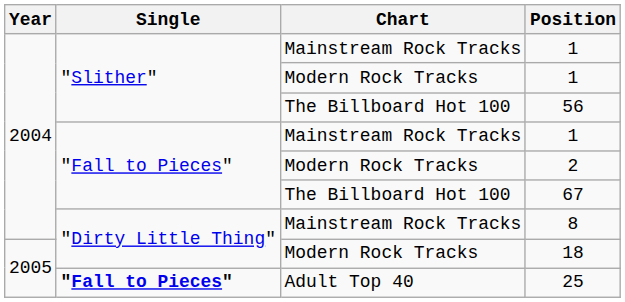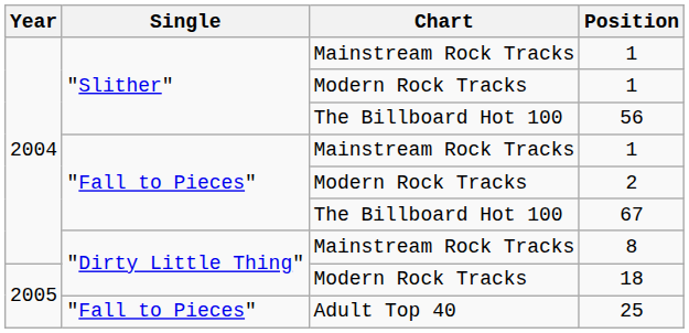25 | Single: bold -> normal
